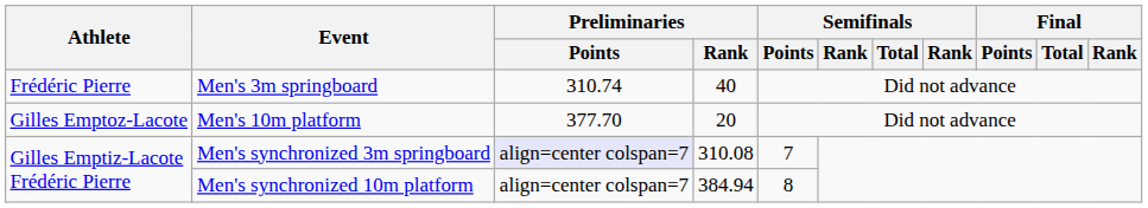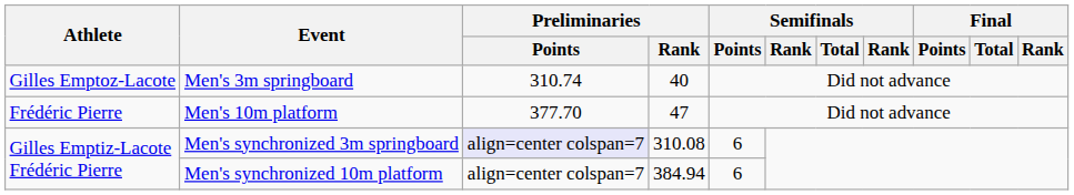Men's 3m springboard | Athlete: Frédéric Pierre -> Gilles Emptoz-Lacote
Men's 10m platform | Athlete: Gilles Emptoz-Lacote -> Frédéric Pierre
Men's 10m platform | Preliminaries / Rank: 20 -> 47
Men's synchronized 3m springboard | Semifinals / Points: 7 -> 6
Men's synchronized 10m platform | Semifinals / Points: 8 -> 6
